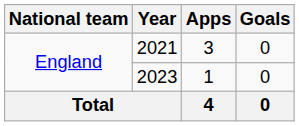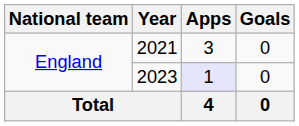2023 | Apps: no background -> lavender background
